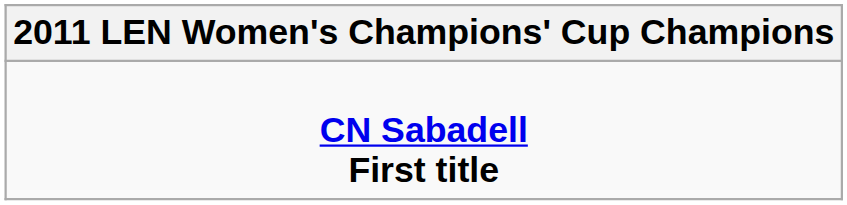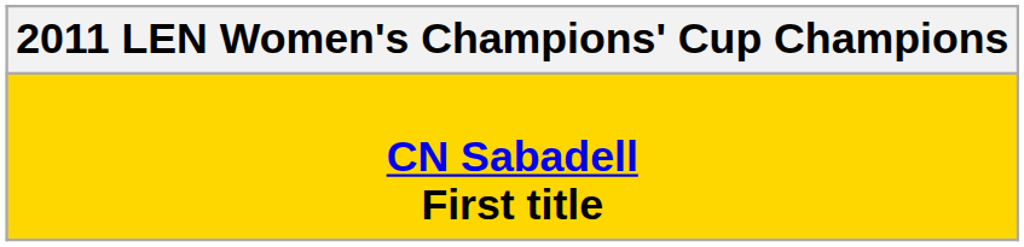row 2 | column 1: no background -> gold background
